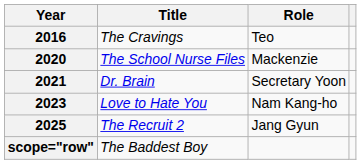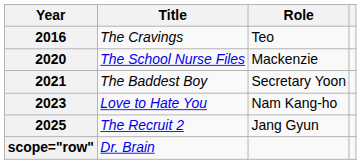2021 | Title: Dr. Brain -> The Baddest Boy
scope="row" | Title: The Baddest Boy -> Dr. Brain
